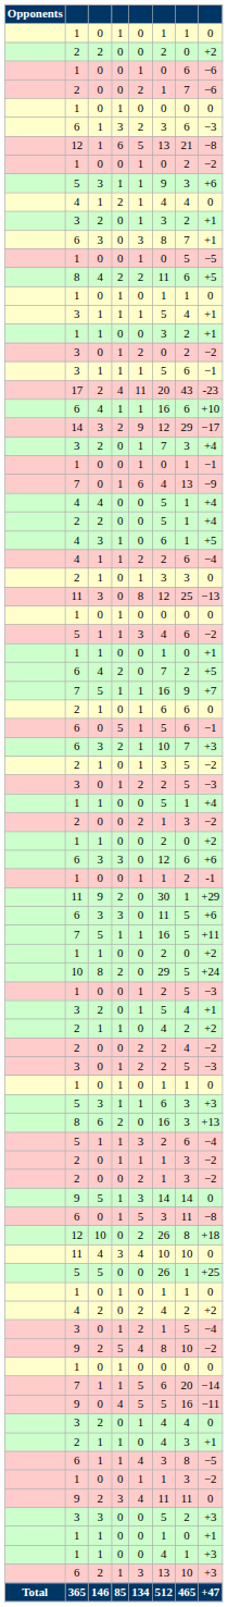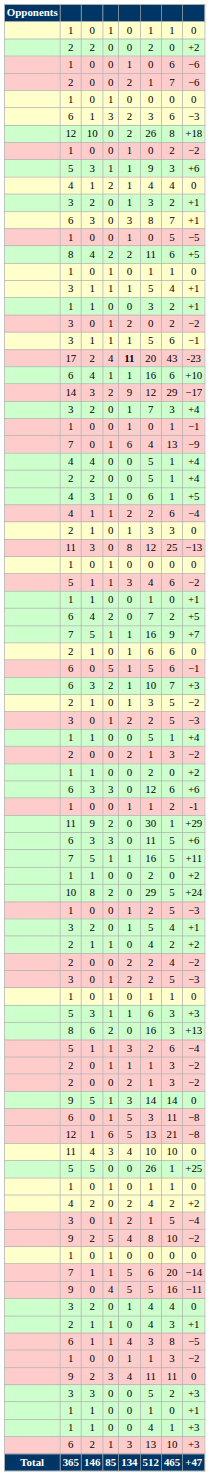rows swapped: 12 / 10 <-> 12 / 1
17 | column 5: normal -> bold
